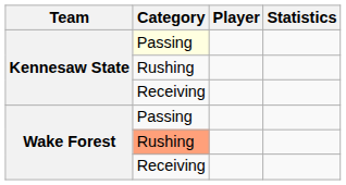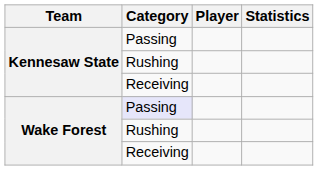Kennesaw State / Passing | Category: lightyellow background -> no background
Wake Forest / Passing | Category: no background -> lavender background
Wake Forest / Rushing | Category: lightsalmon background -> no background
